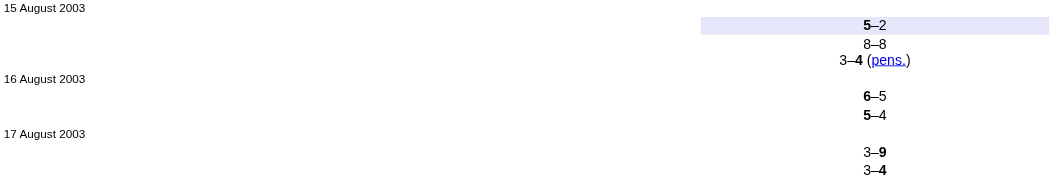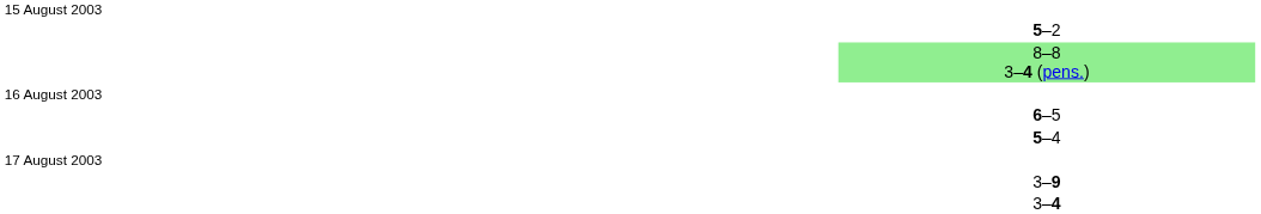5–2 | column 2: lavender background -> no background
8–8 3–4 (pens.) | column 2: no background -> lightgreen background
